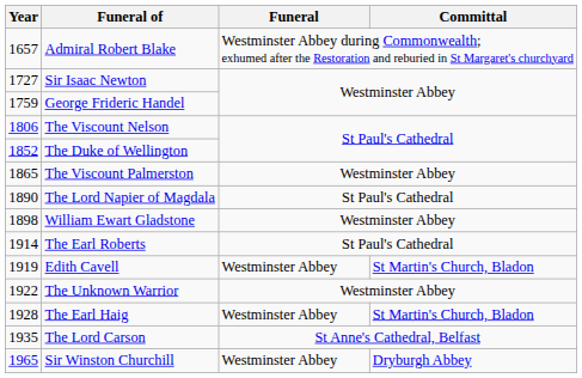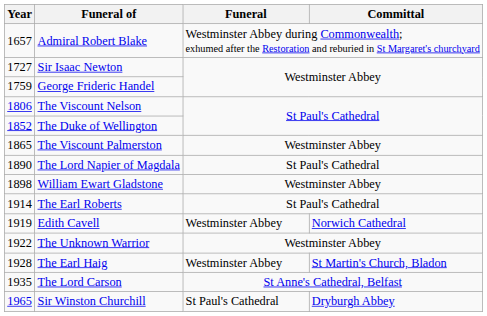Edith Cavell | Committal: St Martin's Church, Bladon -> Norwich Cathedral
Sir Winston Churchill | Funeral: Westminster Abbey -> St Paul's Cathedral
